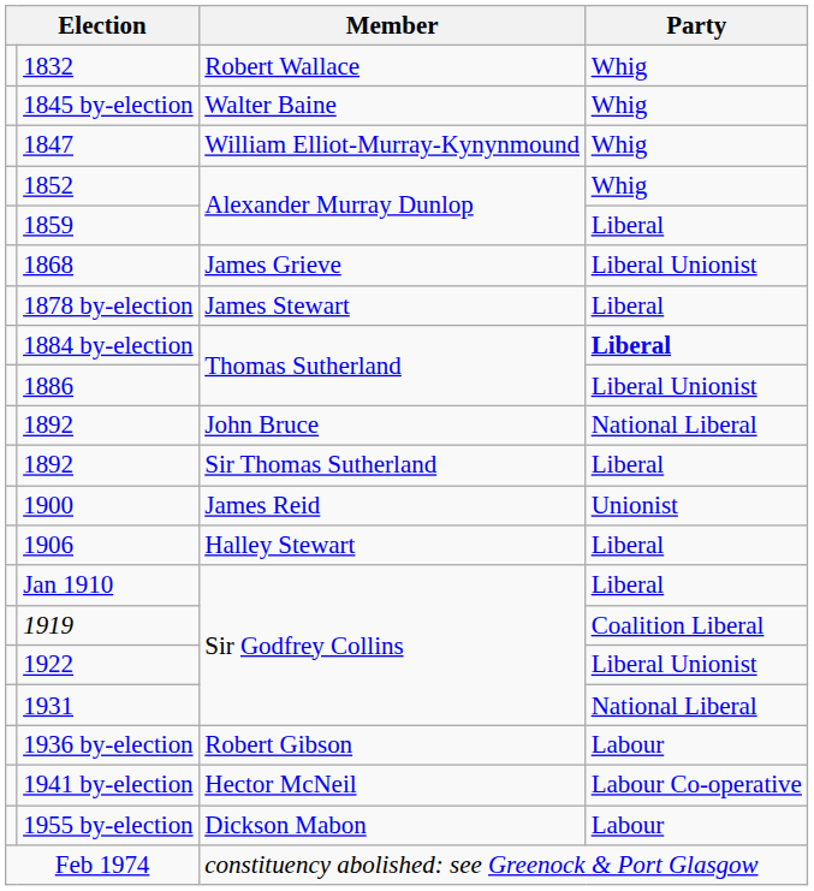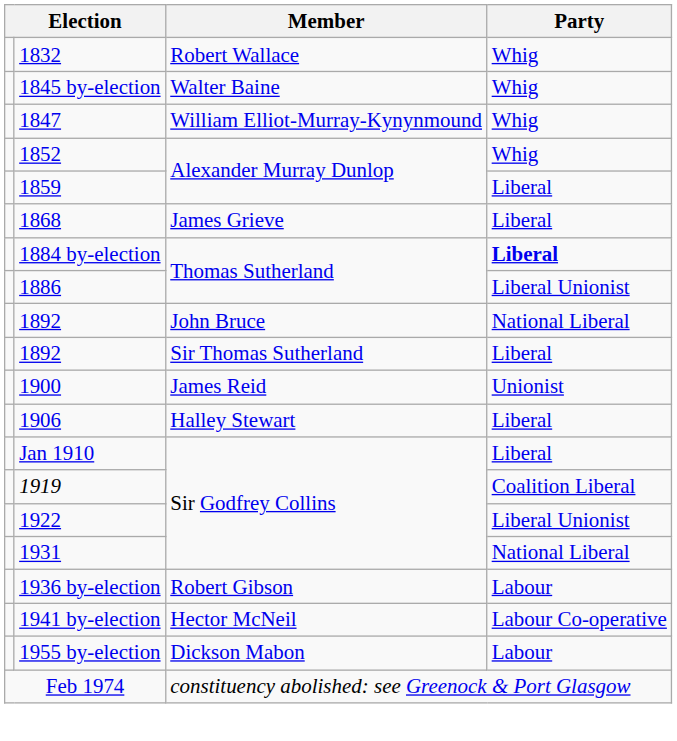1868 | Party: Liberal Unionist -> Liberal
- row: 1878 by-election | James Stewart | Liberal
